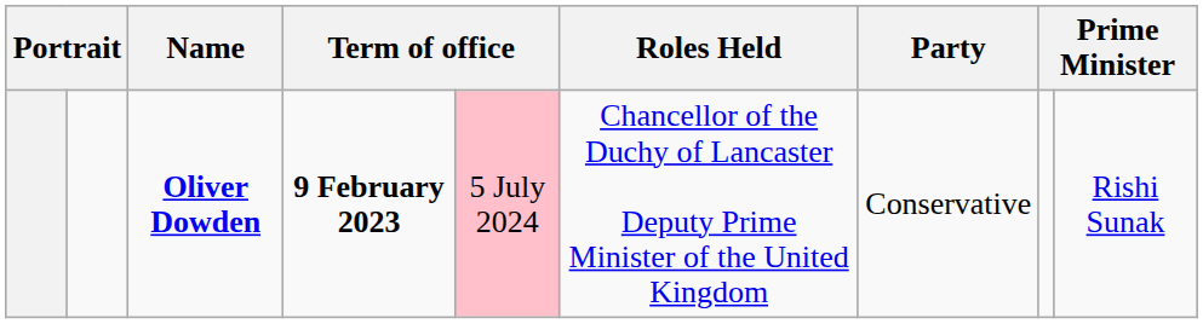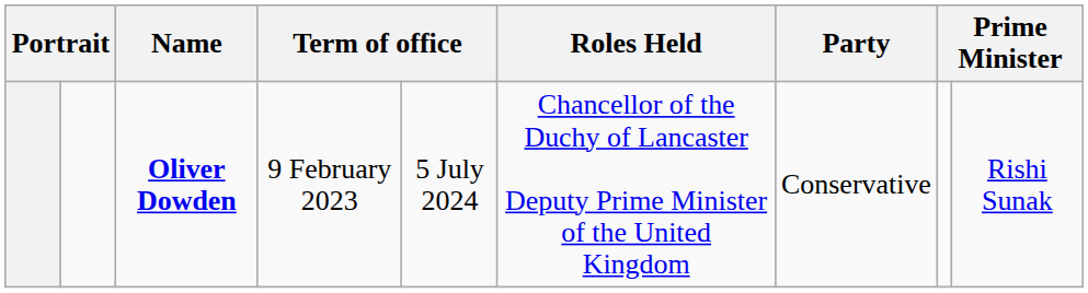Oliver Dowden | column 4: bold -> normal
Oliver Dowden | column 5: pink background -> no background
